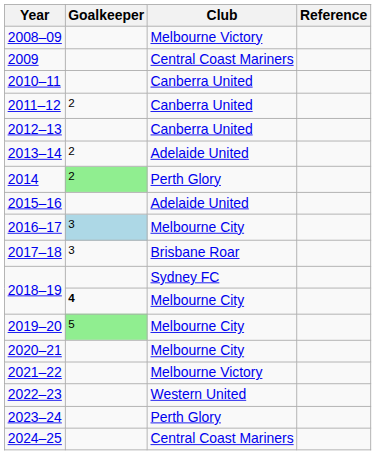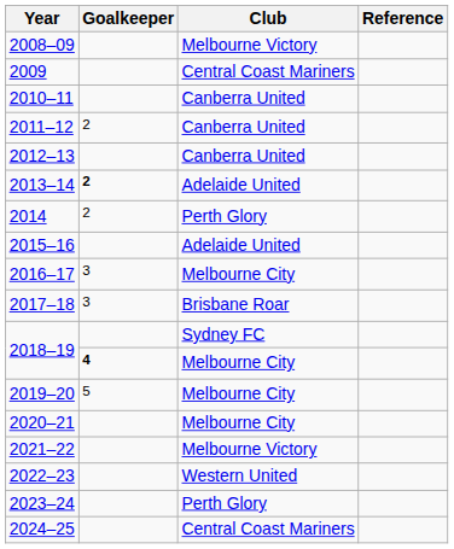2013–14 | Goalkeeper: normal -> bold
2014 | Goalkeeper: lightgreen background -> no background
2016–17 | Goalkeeper: lightblue background -> no background
2019–20 | Goalkeeper: lightgreen background -> no background
